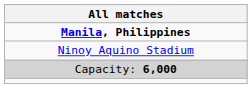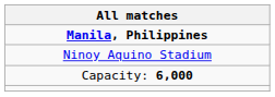row 4 | column 1: lightgrey background -> no background
